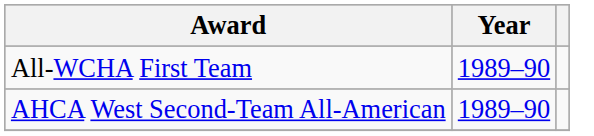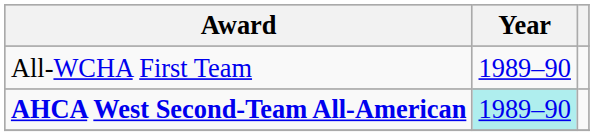row 3 | Award: normal -> bold
row 3 | Year: no background -> paleturquoise background
